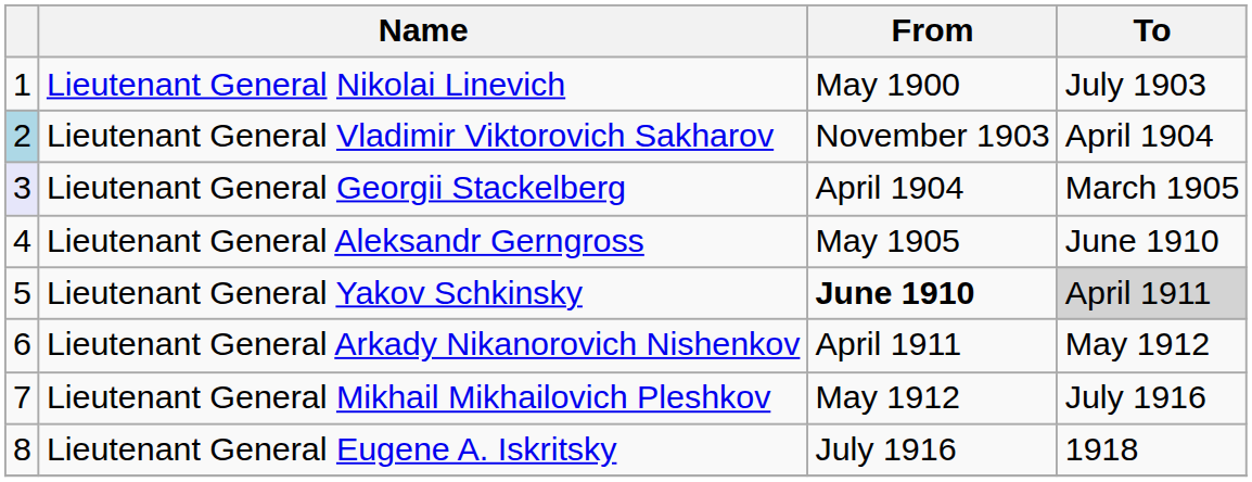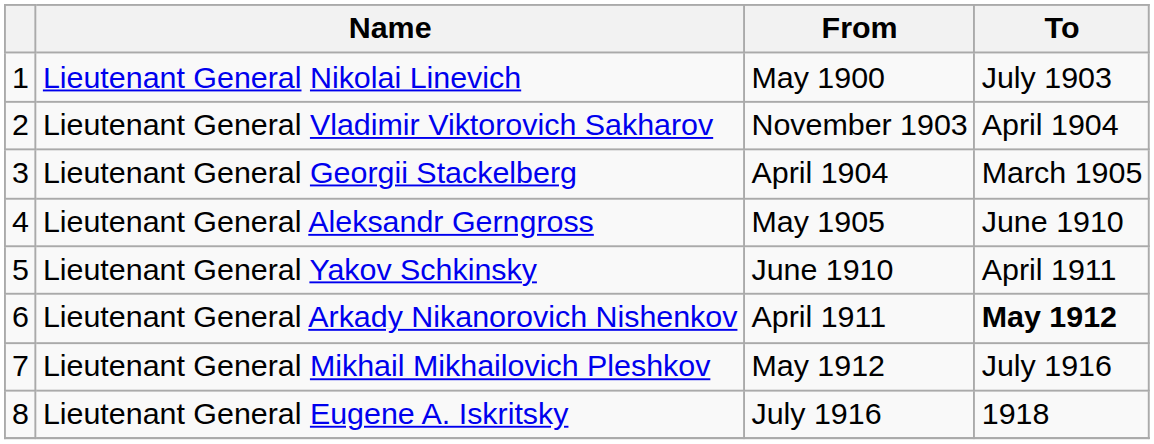Lieutenant General Vladimir Viktorovich Sakharov | column 1: lightblue background -> no background
Lieutenant General Georgii Stackelberg | column 1: lavender background -> no background
Lieutenant General Yakov Schkinsky | From: bold -> normal
Lieutenant General Yakov Schkinsky | To: lightgrey background -> no background
Lieutenant General Arkady Nikanorovich Nishenkov | To: normal -> bold
